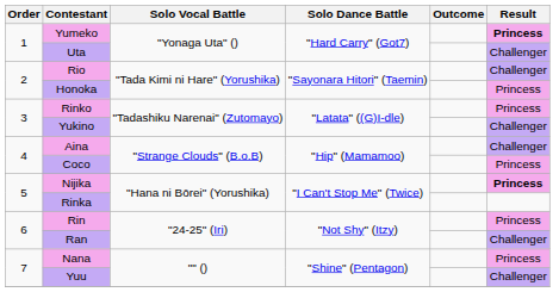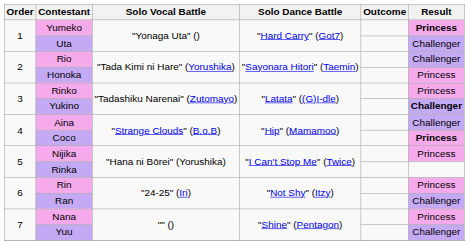Yukino | Result: normal -> bold
Coco | Result: normal -> bold
Nijika | Result: bold -> normal
